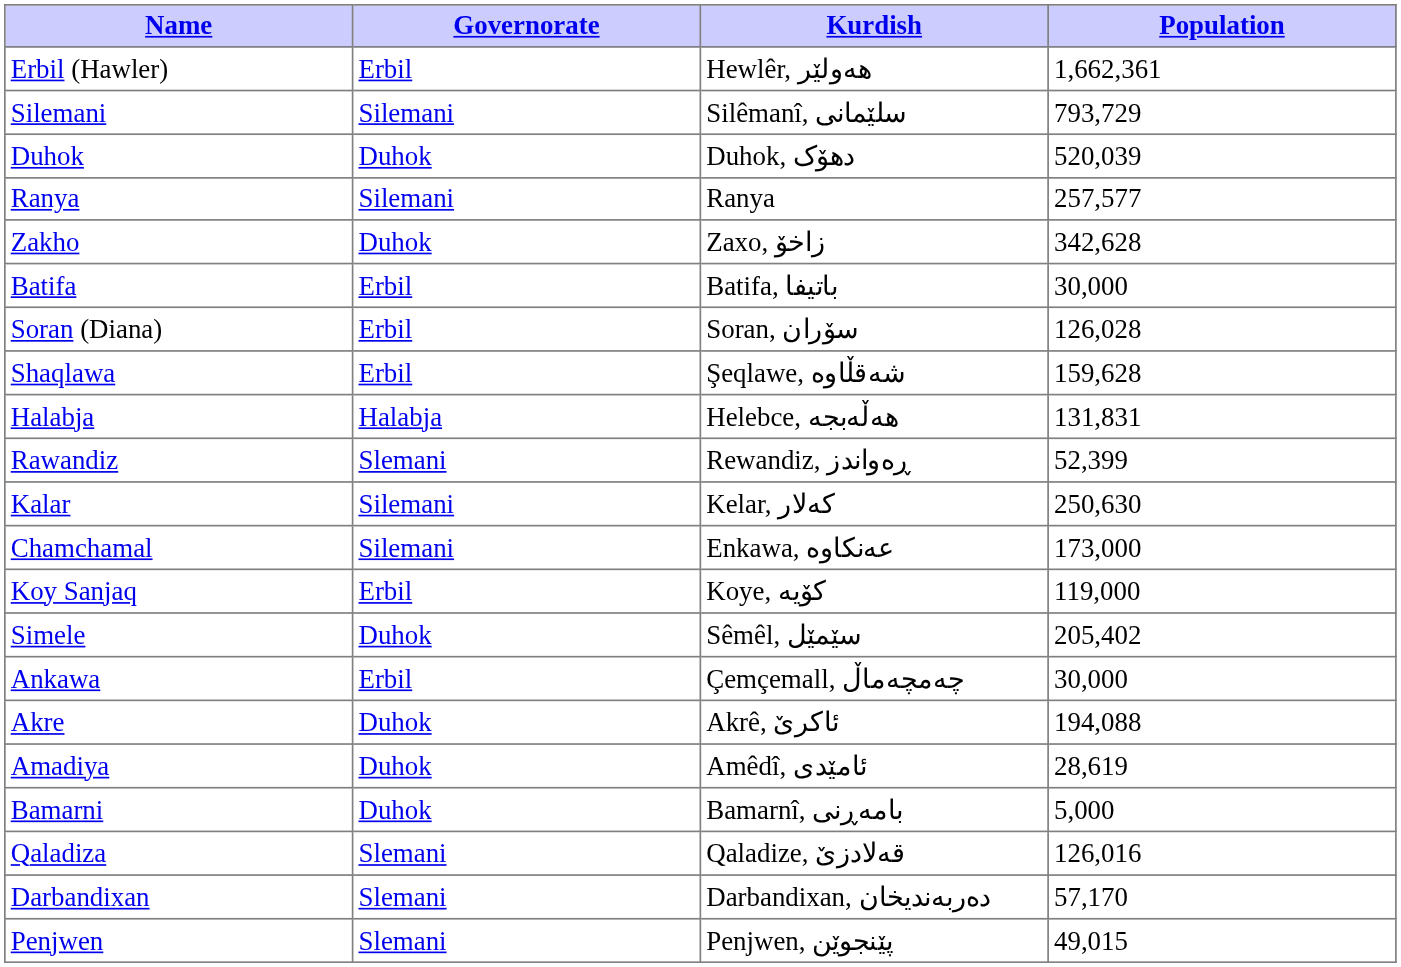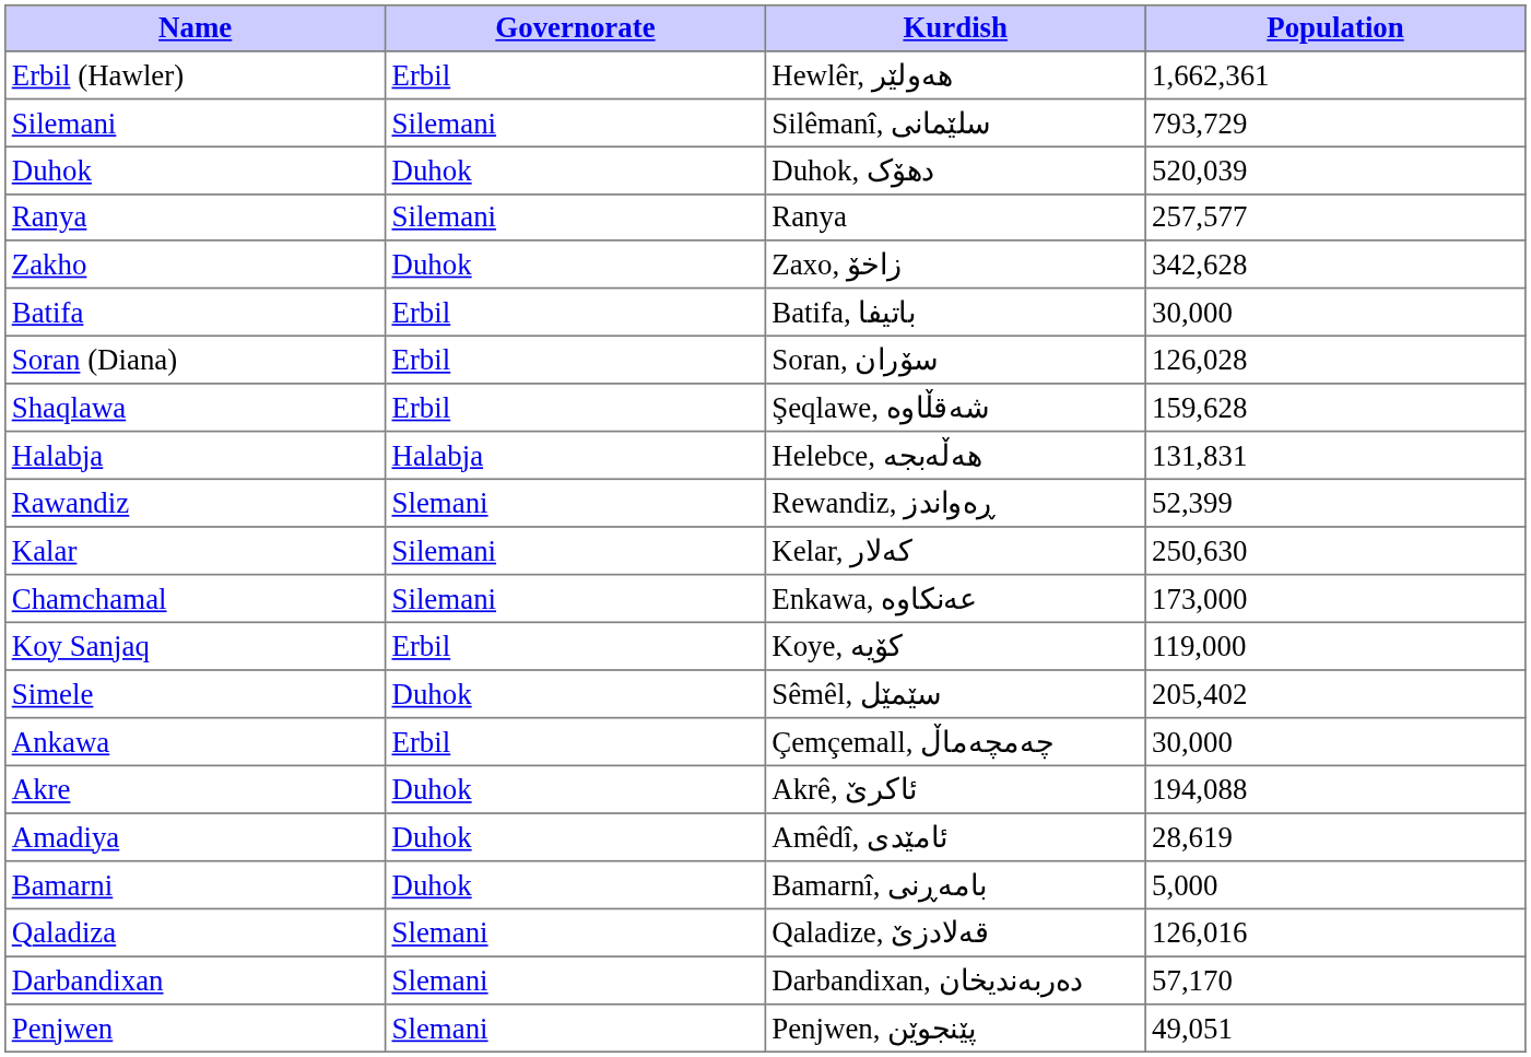Penjwen | Population: 49,015 -> 49,051
